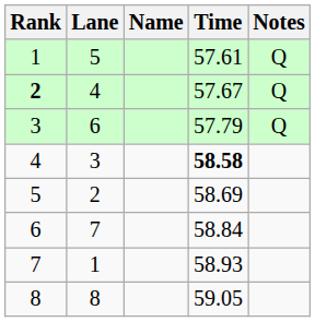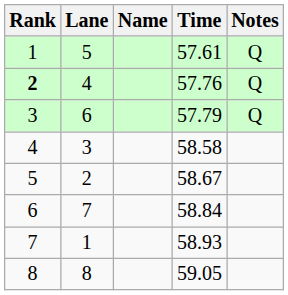row 3 | Time: 57.67 -> 57.76
row 5 | Time: bold -> normal
row 6 | Time: 58.69 -> 58.67
